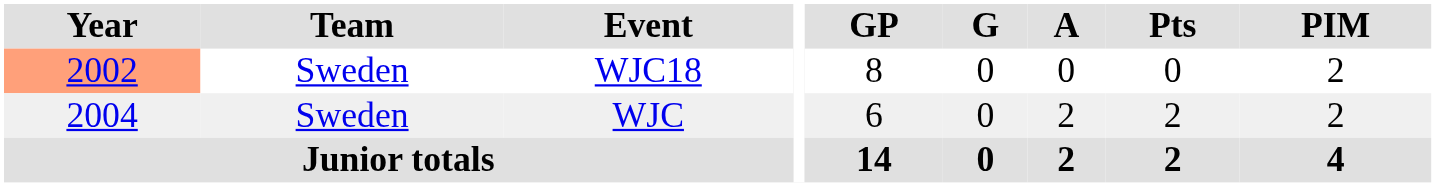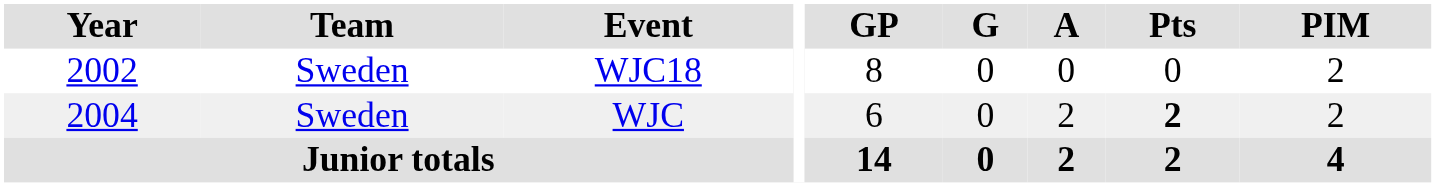WJC18 | Year: lightsalmon background -> no background
WJC | Pts: normal -> bold
